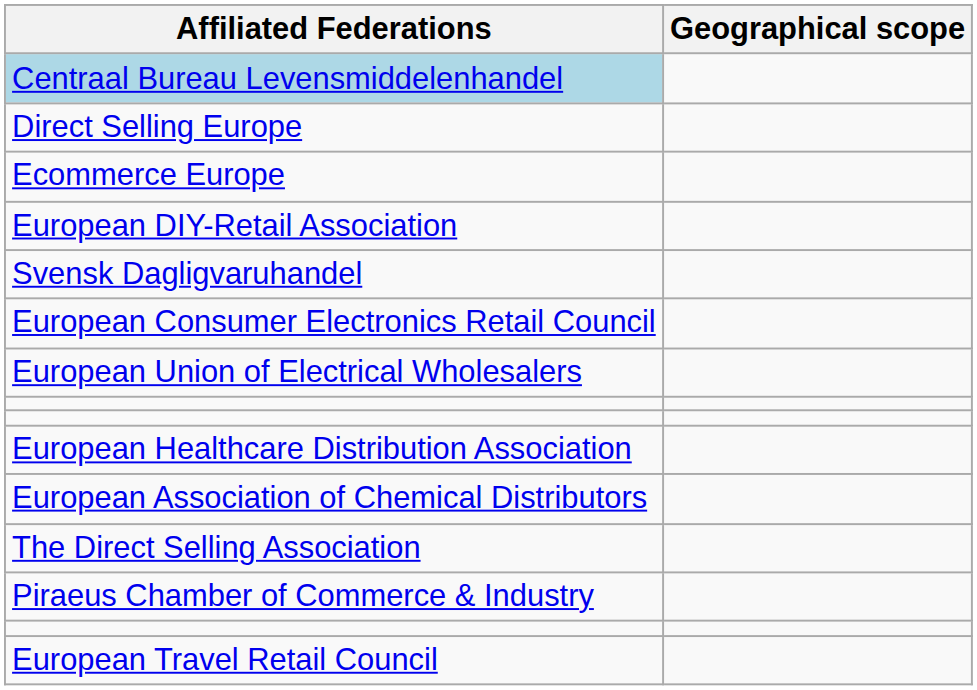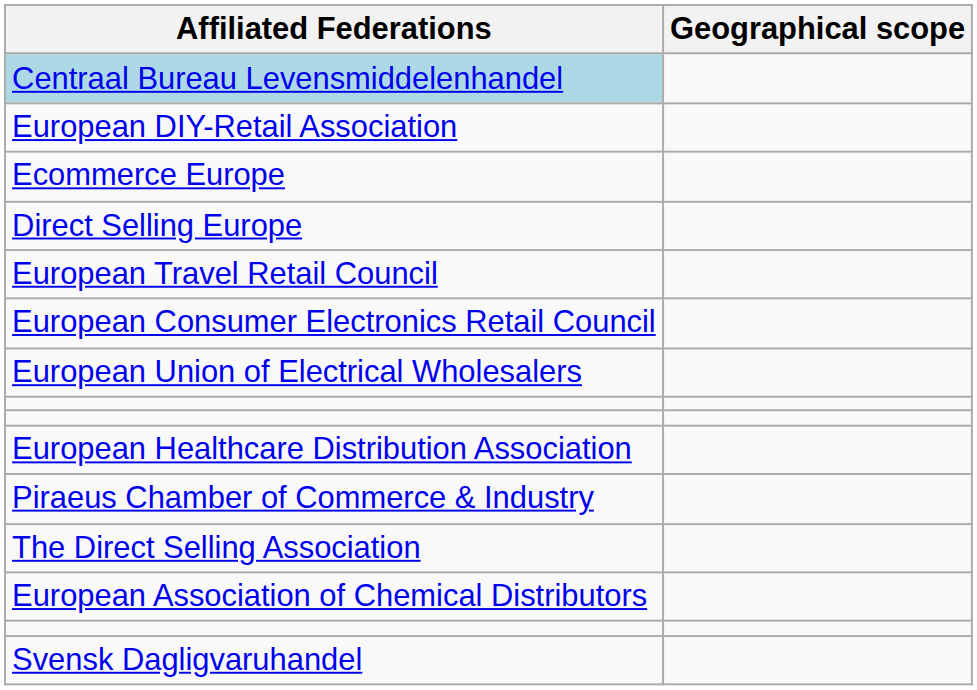row 3 | Affiliated Federations: Direct Selling Europe -> European DIY-Retail Association
row 5 | Affiliated Federations: European DIY-Retail Association -> Direct Selling Europe
row 6 | Affiliated Federations: Svensk Dagligvaruhandel -> European Travel Retail Council
row 12 | Affiliated Federations: European Association of Chemical Distributors -> Piraeus Chamber of Commerce & Industry
row 14 | Affiliated Federations: Piraeus Chamber of Commerce & Industry -> European Association of Chemical Distributors
row 16 | Affiliated Federations: European Travel Retail Council -> Svensk Dagligvaruhandel
